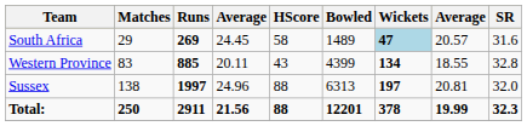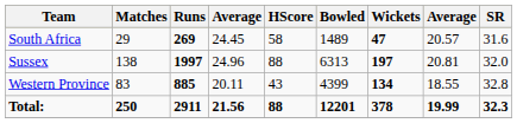South Africa | Wickets: lightblue background -> no background
rows swapped: Sussex <-> Western Province
